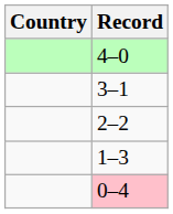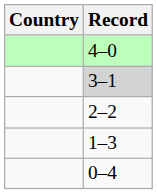3–1 | Record: no background -> lightgrey background
0–4 | Record: pink background -> no background
